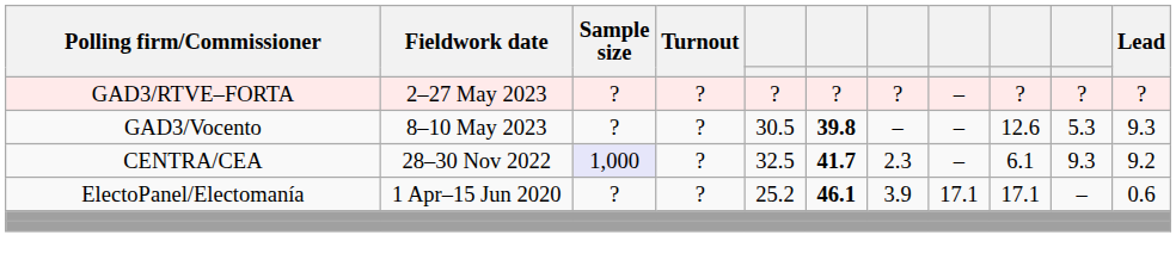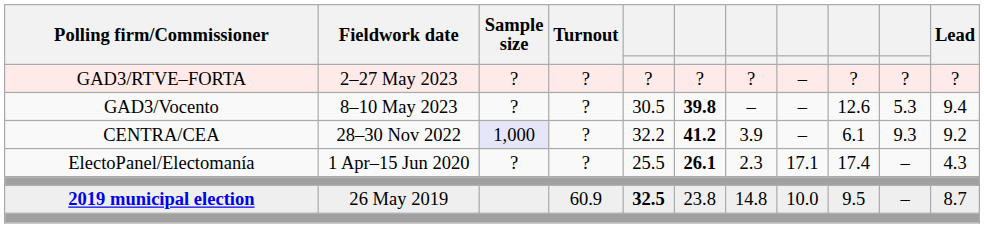GAD3/Vocento | Lead: 9.3 -> 9.4
CENTRA/CEA | column 5: 32.5 -> 32.2
CENTRA/CEA | column 6: 41.7 -> 41.2
CENTRA/CEA | column 7: 2.3 -> 3.9
ElectoPanel/Electomanía | column 5: 25.2 -> 25.5
ElectoPanel/Electomanía | column 6: 46.1 -> 26.1
ElectoPanel/Electomanía | column 7: 3.9 -> 2.3
ElectoPanel/Electomanía | column 9: 17.1 -> 17.4
ElectoPanel/Electomanía | Lead: 0.6 -> 4.3
+ row: 2019 municipal election | 26 May 2019 | 60.9 | 32.5 | 23.8 | 14.8 | 10.0 | 9.5 | – | 8.7
